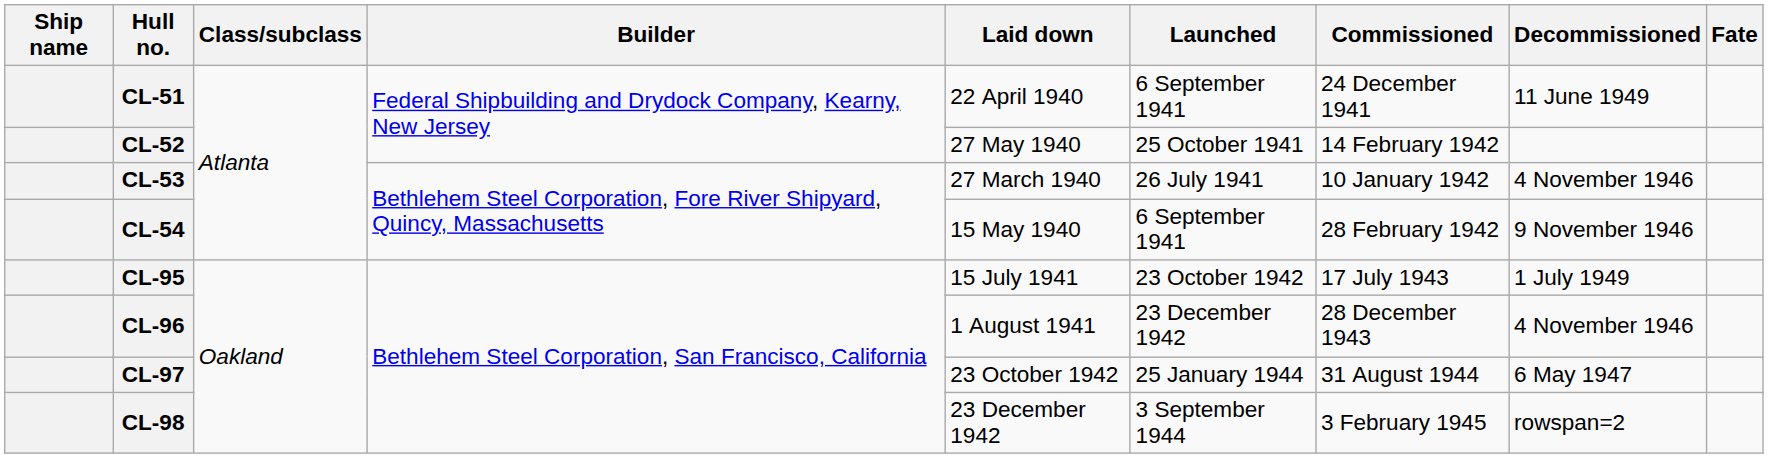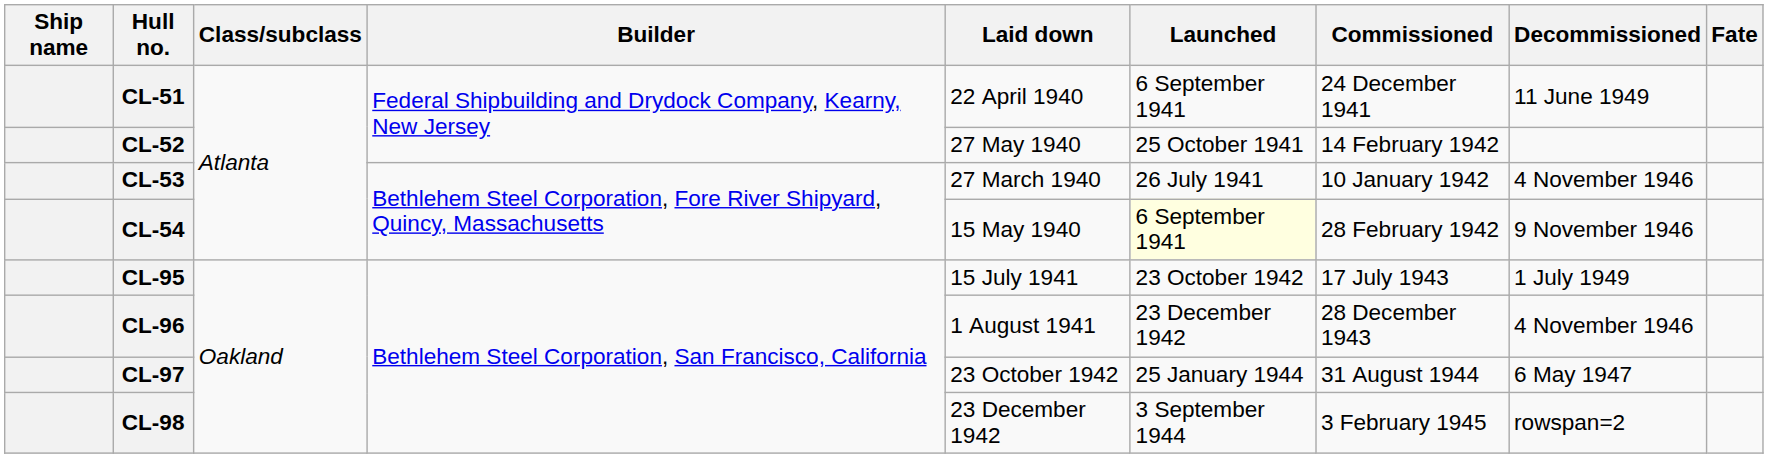CL-54 | Launched: no background -> lightyellow background
